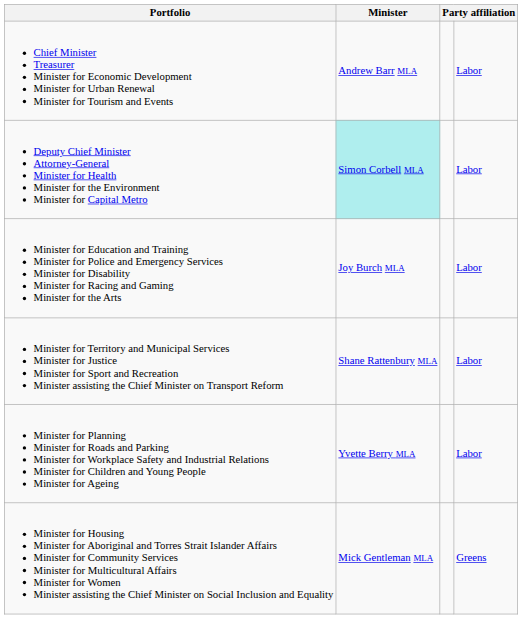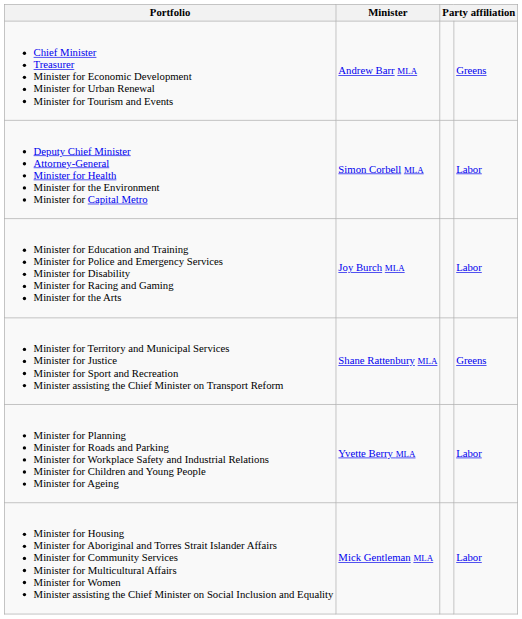row 2 | column 4: Labor -> Greens
row 3 | Minister: paleturquoise background -> no background
row 5 | column 4: Labor -> Greens
row 7 | column 4: Greens -> Labor
